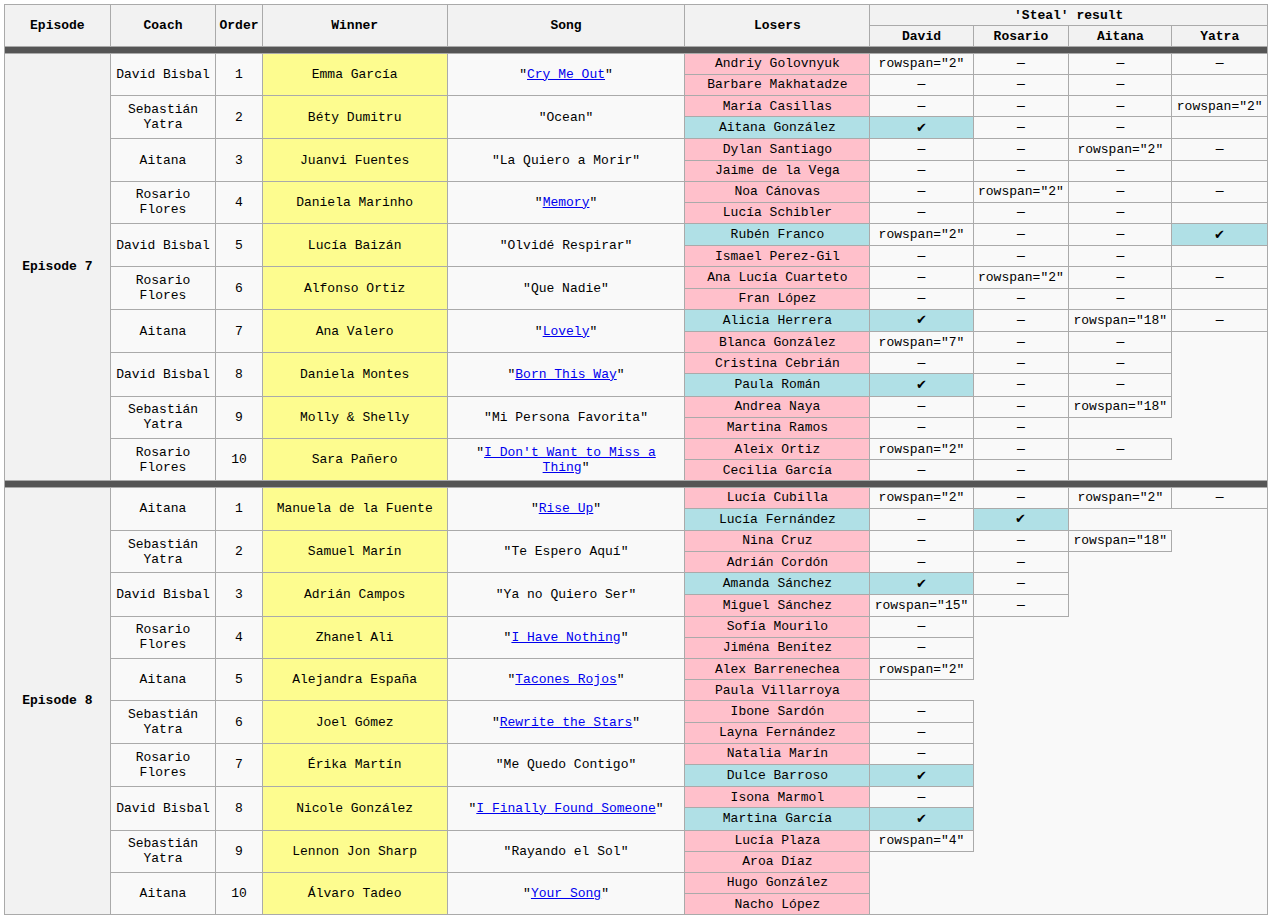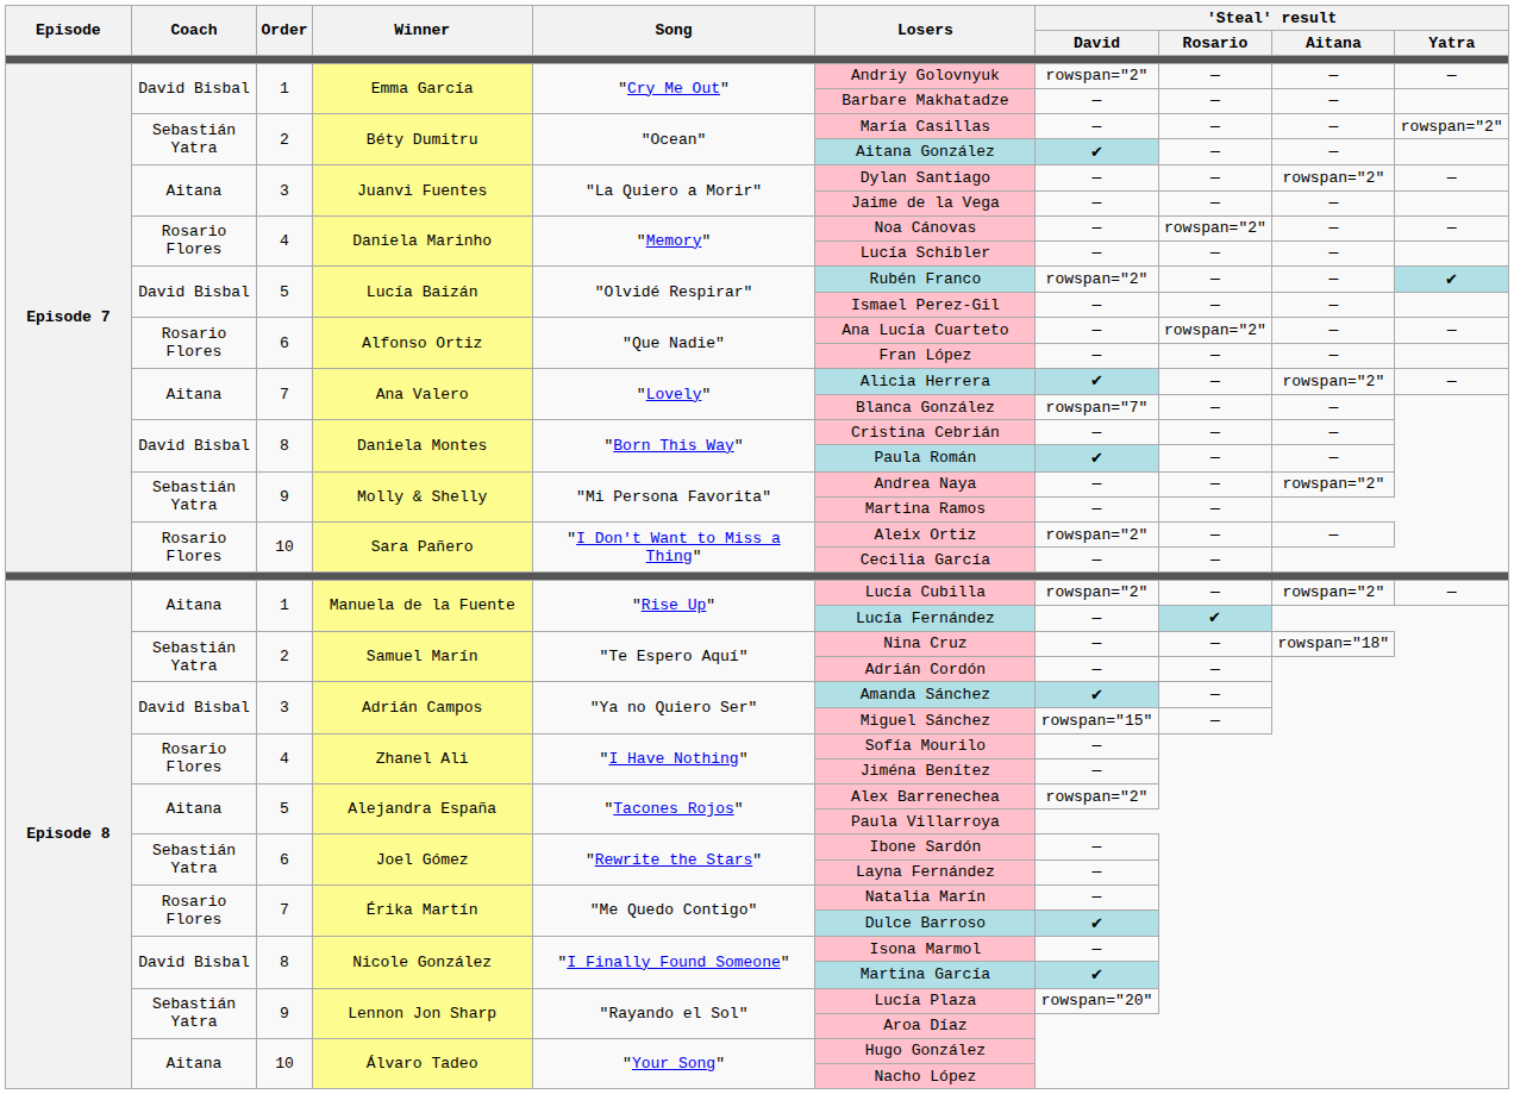row 16 | 'Steal' result / Aitana: rowspan="18" -> rowspan="2"
row 20 | 'Steal' result / Aitana: rowspan="18" -> rowspan="2"
row 41 | 'Steal' result / David: rowspan="4" -> rowspan="20"
